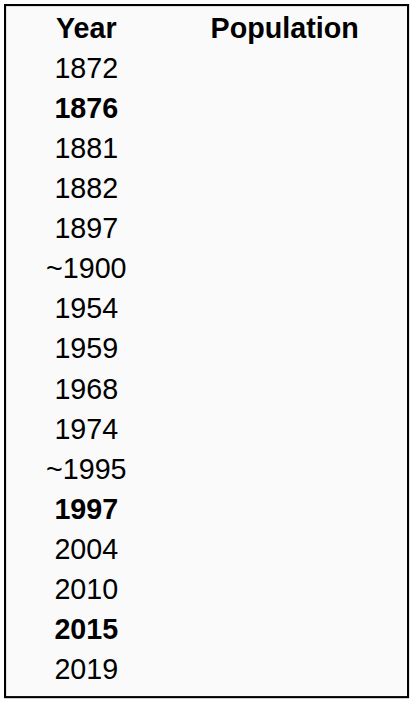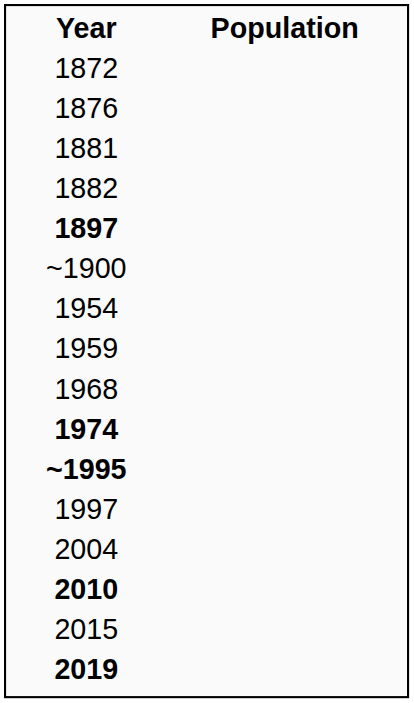1876 | Year: bold -> normal
1897 | Year: normal -> bold
1974 | Year: normal -> bold
~1995 | Year: normal -> bold
1997 | Year: bold -> normal
2010 | Year: normal -> bold
2015 | Year: bold -> normal
2019 | Year: normal -> bold
